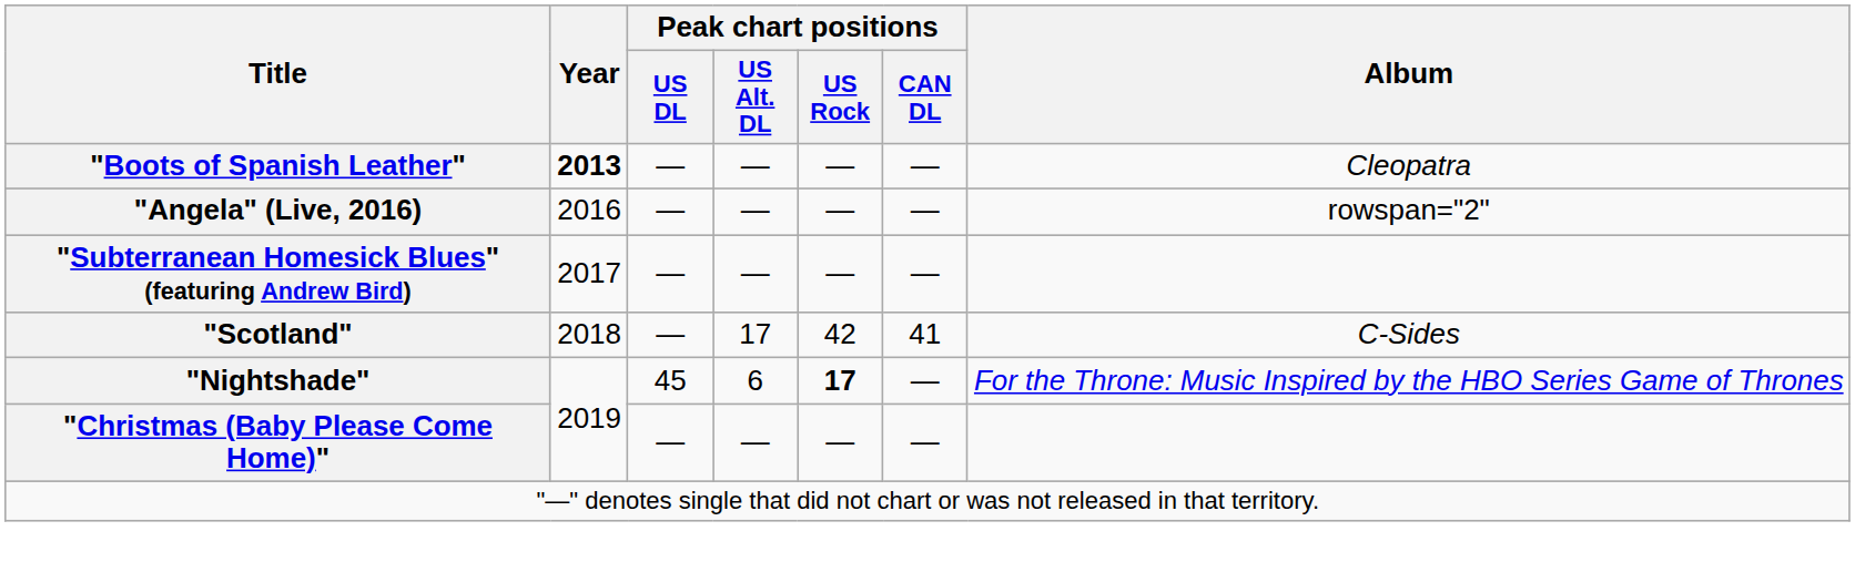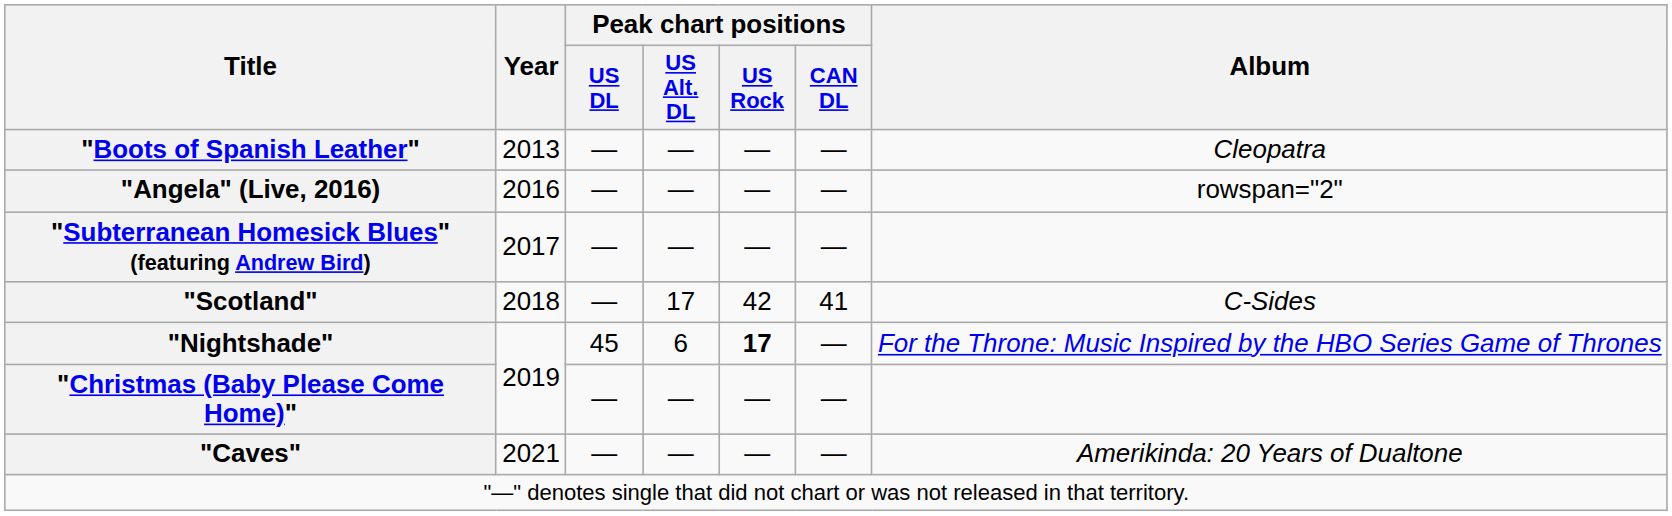"Boots of Spanish Leather" | Year: bold -> normal
+ row: "Caves" | 2021 | — | — | — | — | Amerikinda: 20 Years of Dualtone
